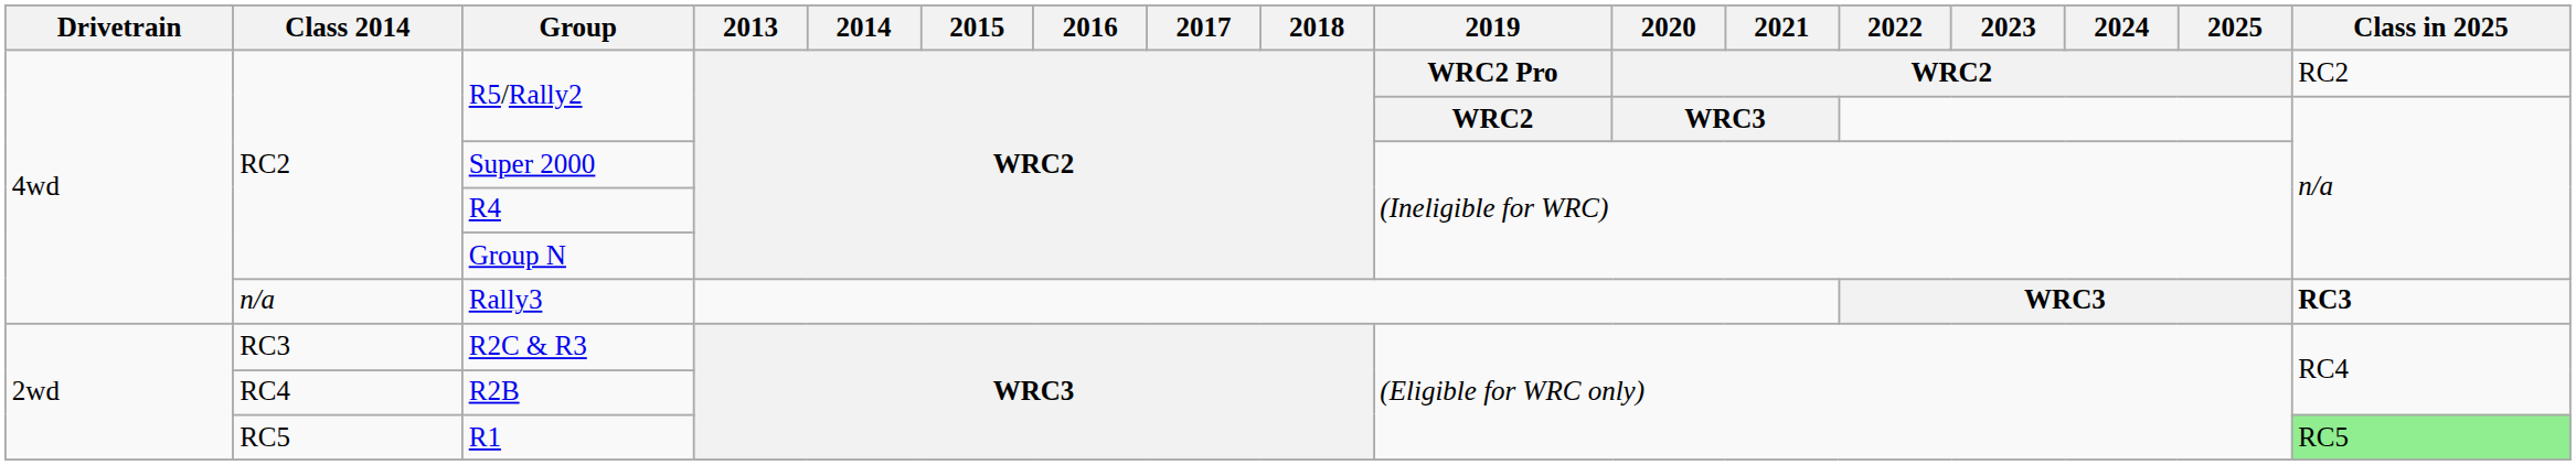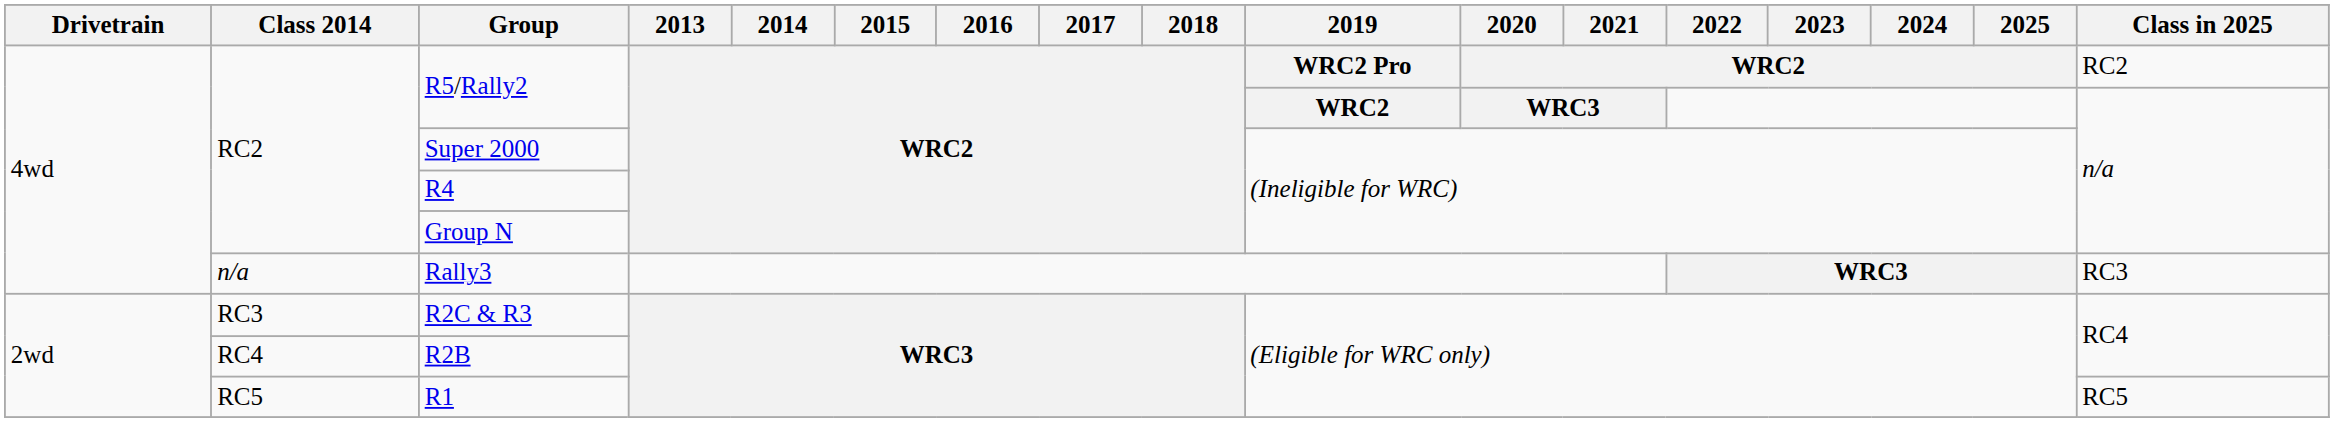Rally3 | Class in 2025: bold -> normal
R1 | Class in 2025: lightgreen background -> no background
